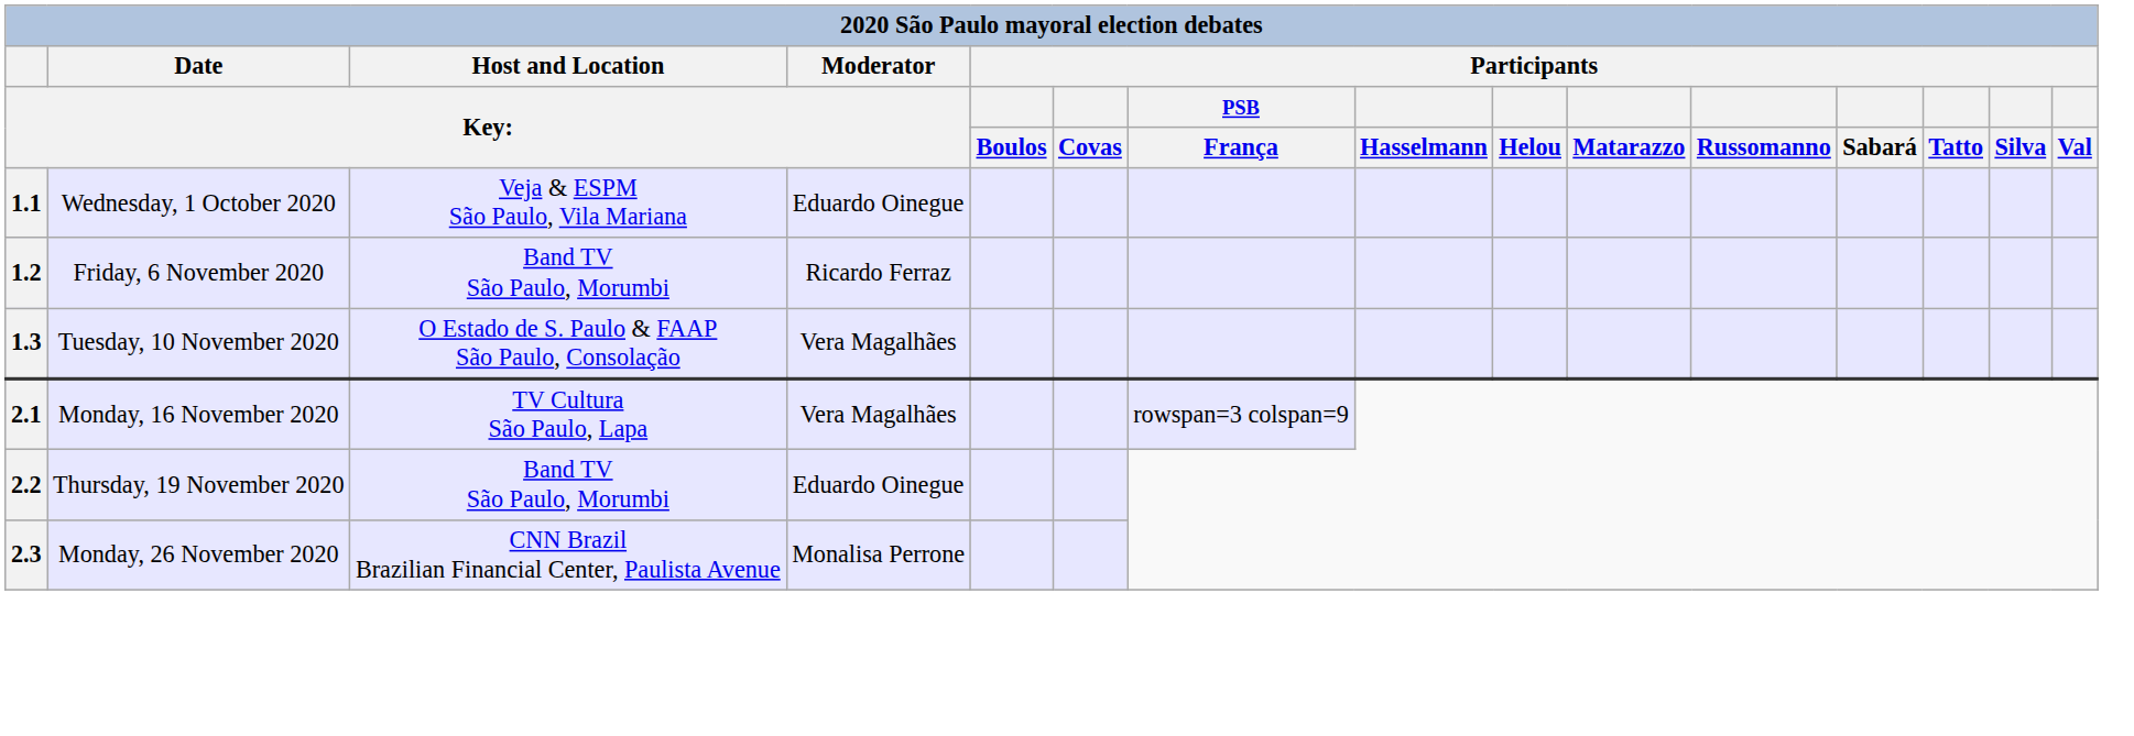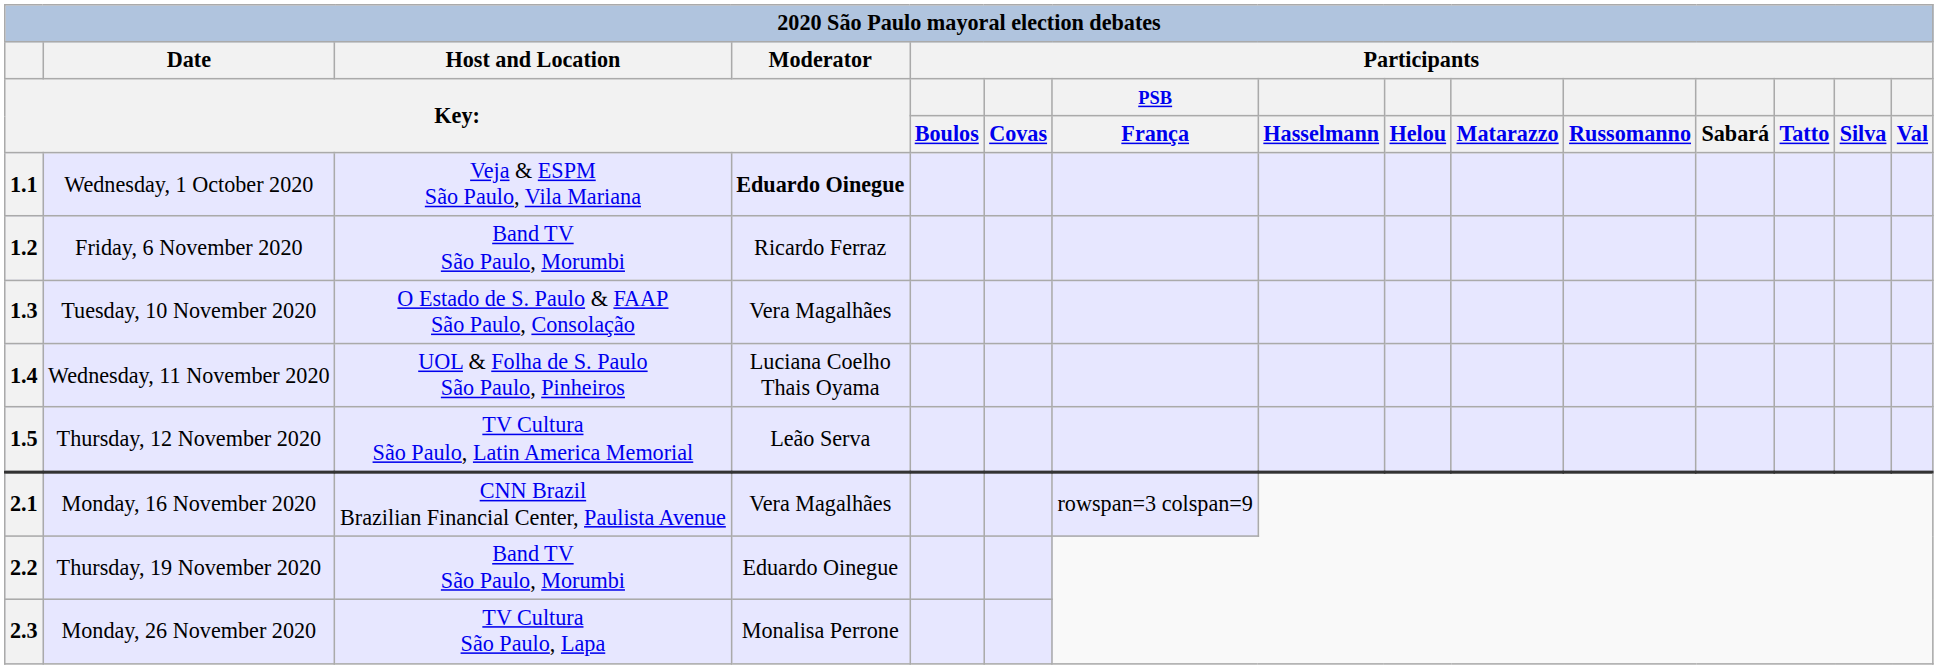1.1 | Moderator / Key:: normal -> bold
+ row: 1.4 | Wednesday, 11 November 2020 | UOL & Folha de S. Paulo São Paulo, Pinheiros | Luciana Coelho Thais Oyama
+ row: 1.5 | Thursday, 12 November 2020 | TV Cultura São Paulo, Latin America Memorial | Leão Serva
2.1 | Host and Location / Key:: TV Cultura São Paulo, Lapa -> CNN Brazil Brazilian Financial Center, Paulista Avenue
2.3 | Host and Location / Key:: CNN Brazil Brazilian Financial Center, Paulista Avenue -> TV Cultura São Paulo, Lapa
